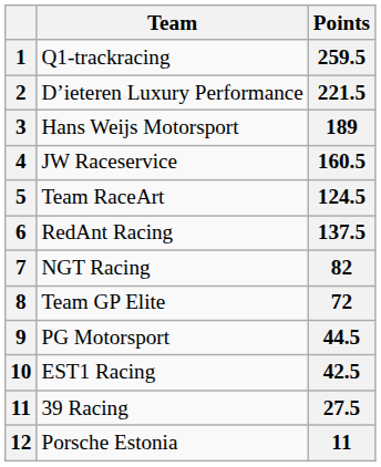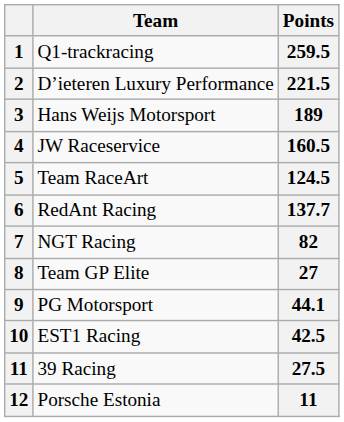RedAnt Racing | Points: 137.5 -> 137.7
Team GP Elite | Points: 72 -> 27
PG Motorsport | Points: 44.5 -> 44.1
